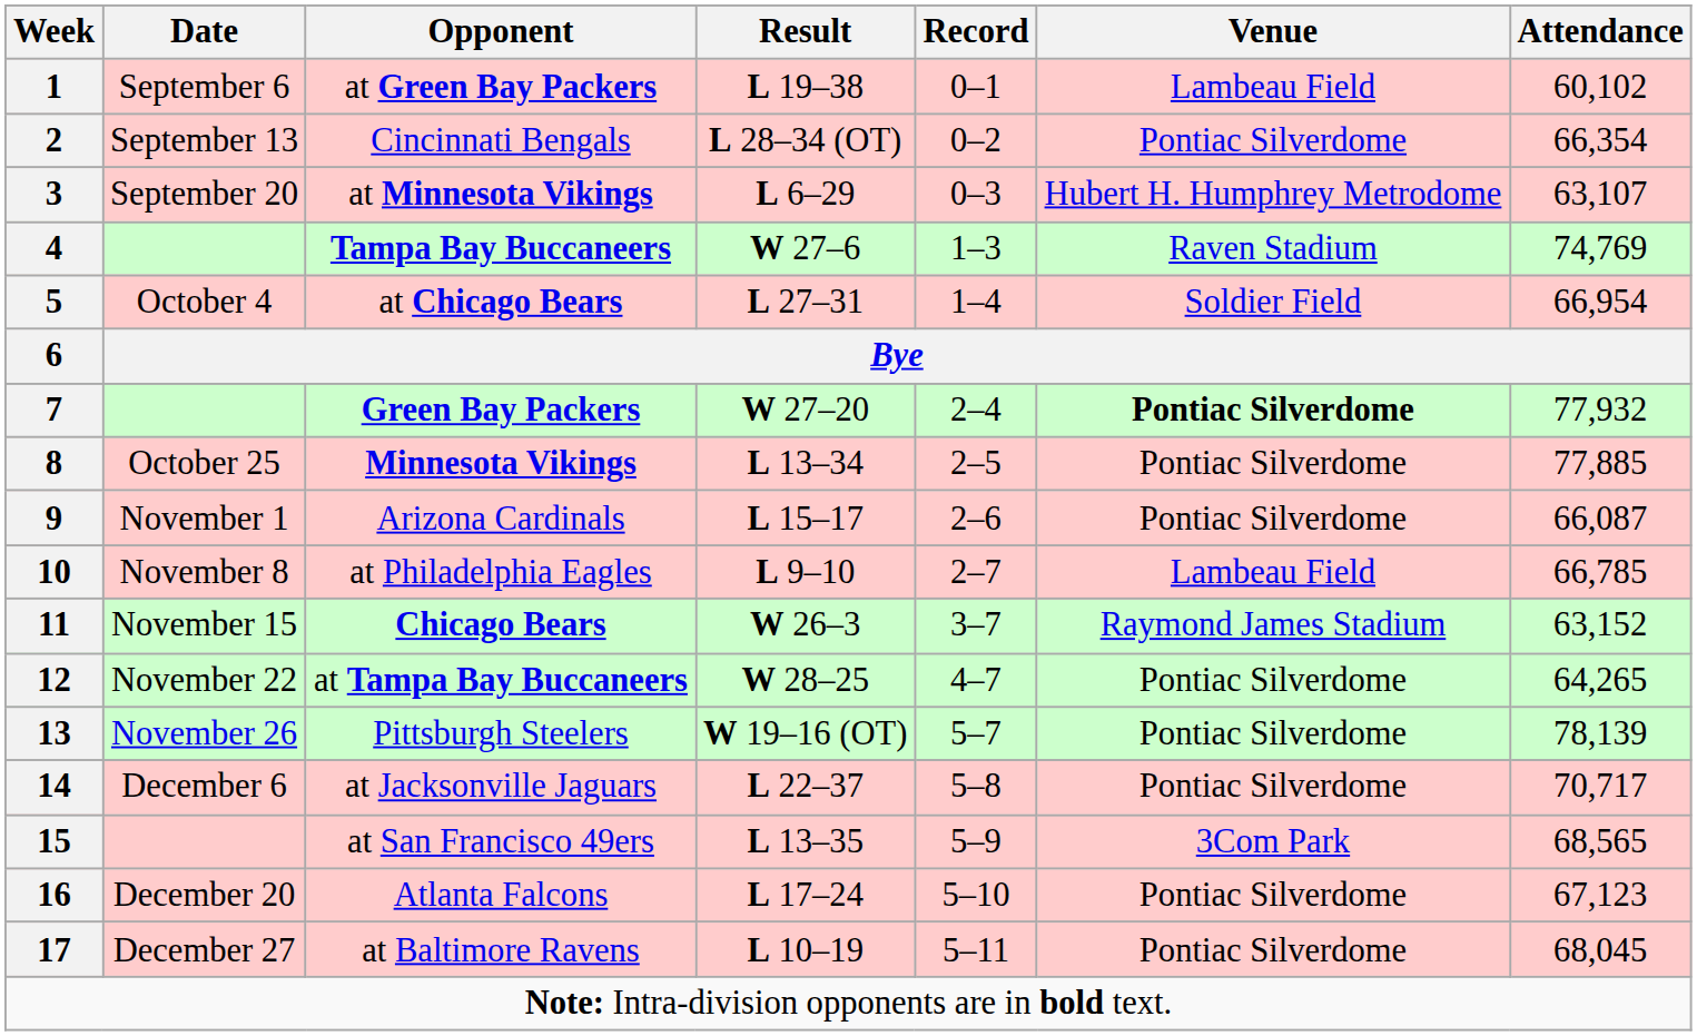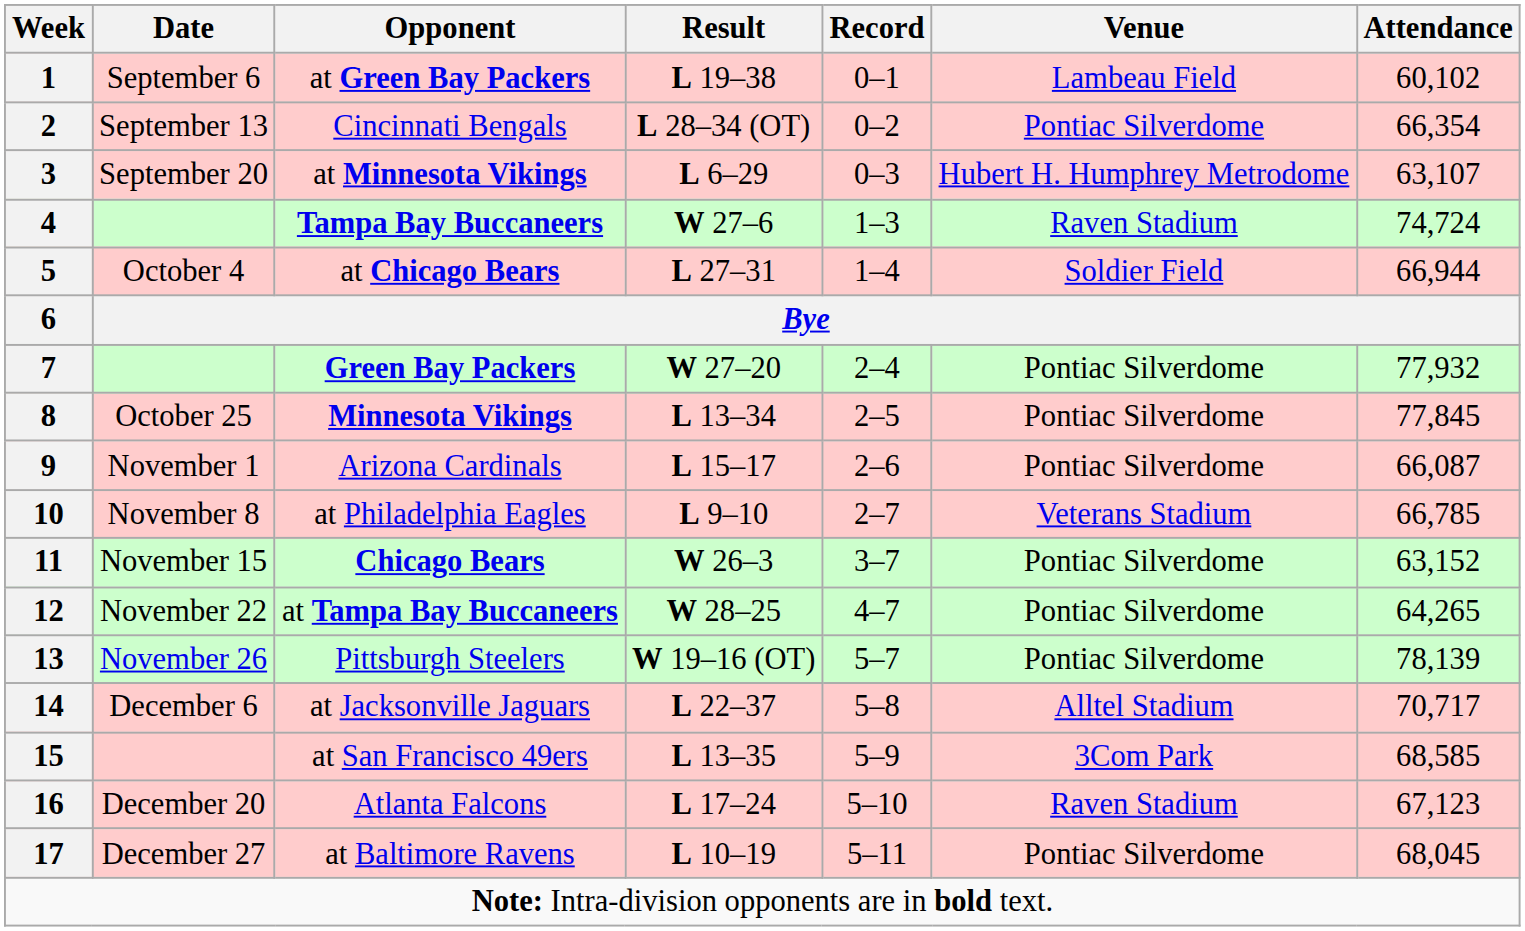4 | Attendance: 74,769 -> 74,724
5 | Attendance: 66,954 -> 66,944
7 | Venue: bold -> normal
8 | Attendance: 77,885 -> 77,845
10 | Venue: Lambeau Field -> Veterans Stadium
11 | Venue: Raymond James Stadium -> Pontiac Silverdome
14 | Venue: Pontiac Silverdome -> Alltel Stadium
15 | Attendance: 68,565 -> 68,585
16 | Venue: Pontiac Silverdome -> Raven Stadium
